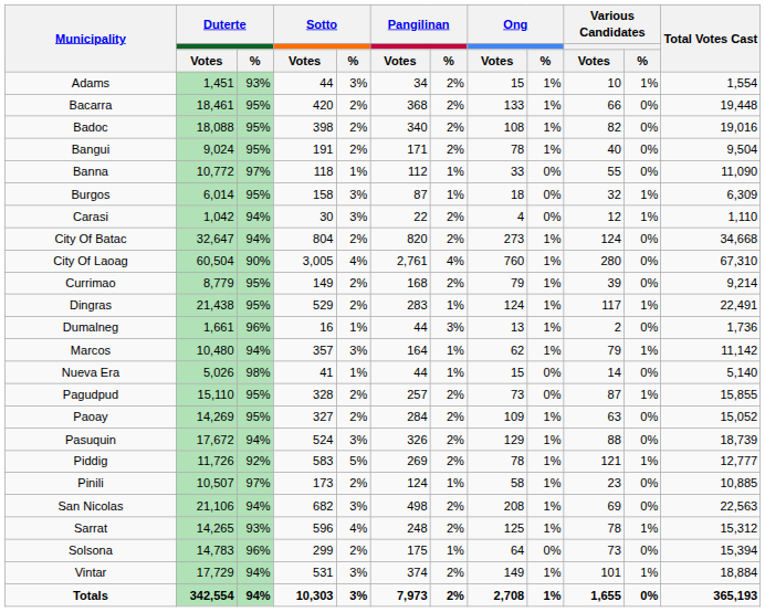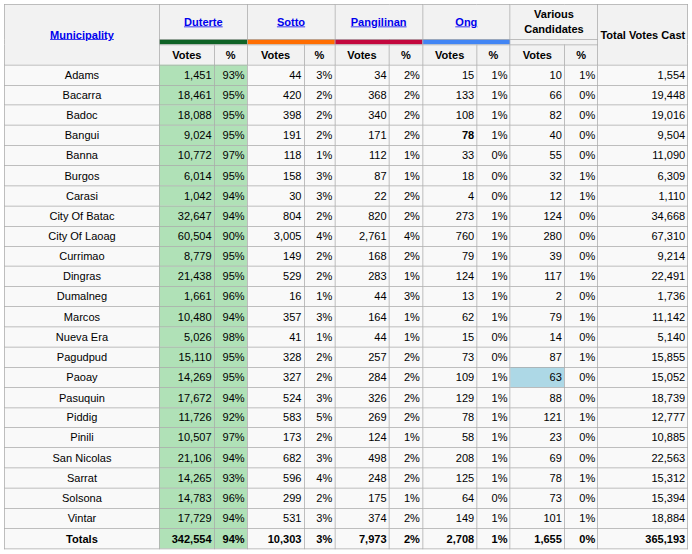Bangui | Ong / Votes: normal -> bold
Paoay | Various Candidates / Votes: no background -> lightblue background
